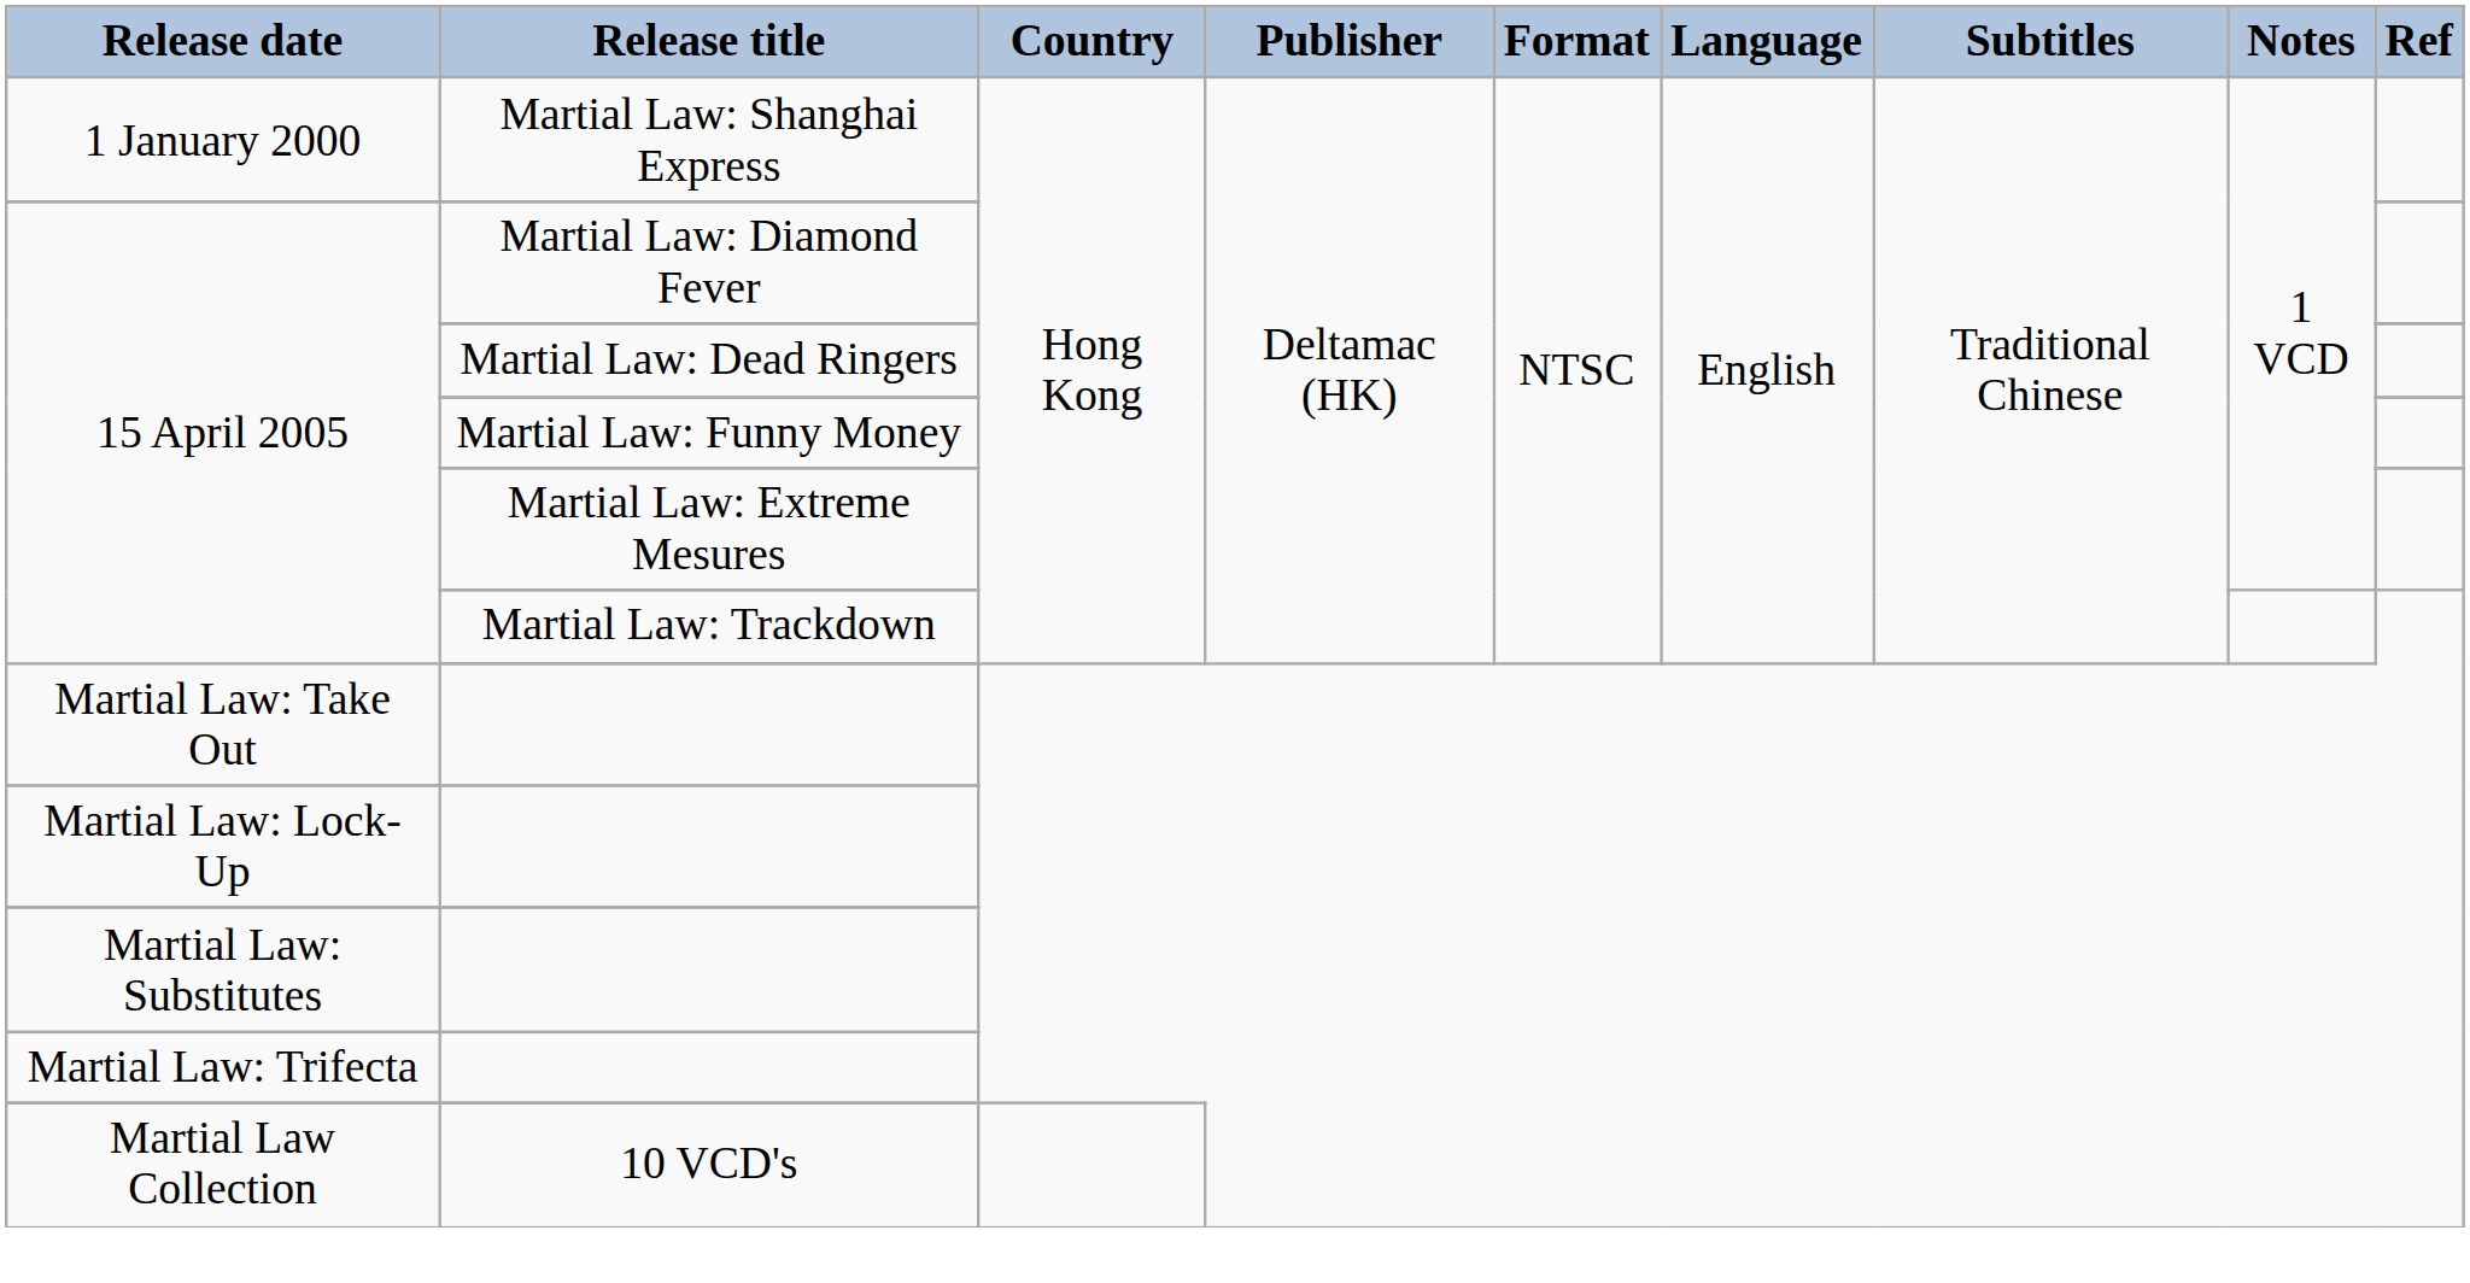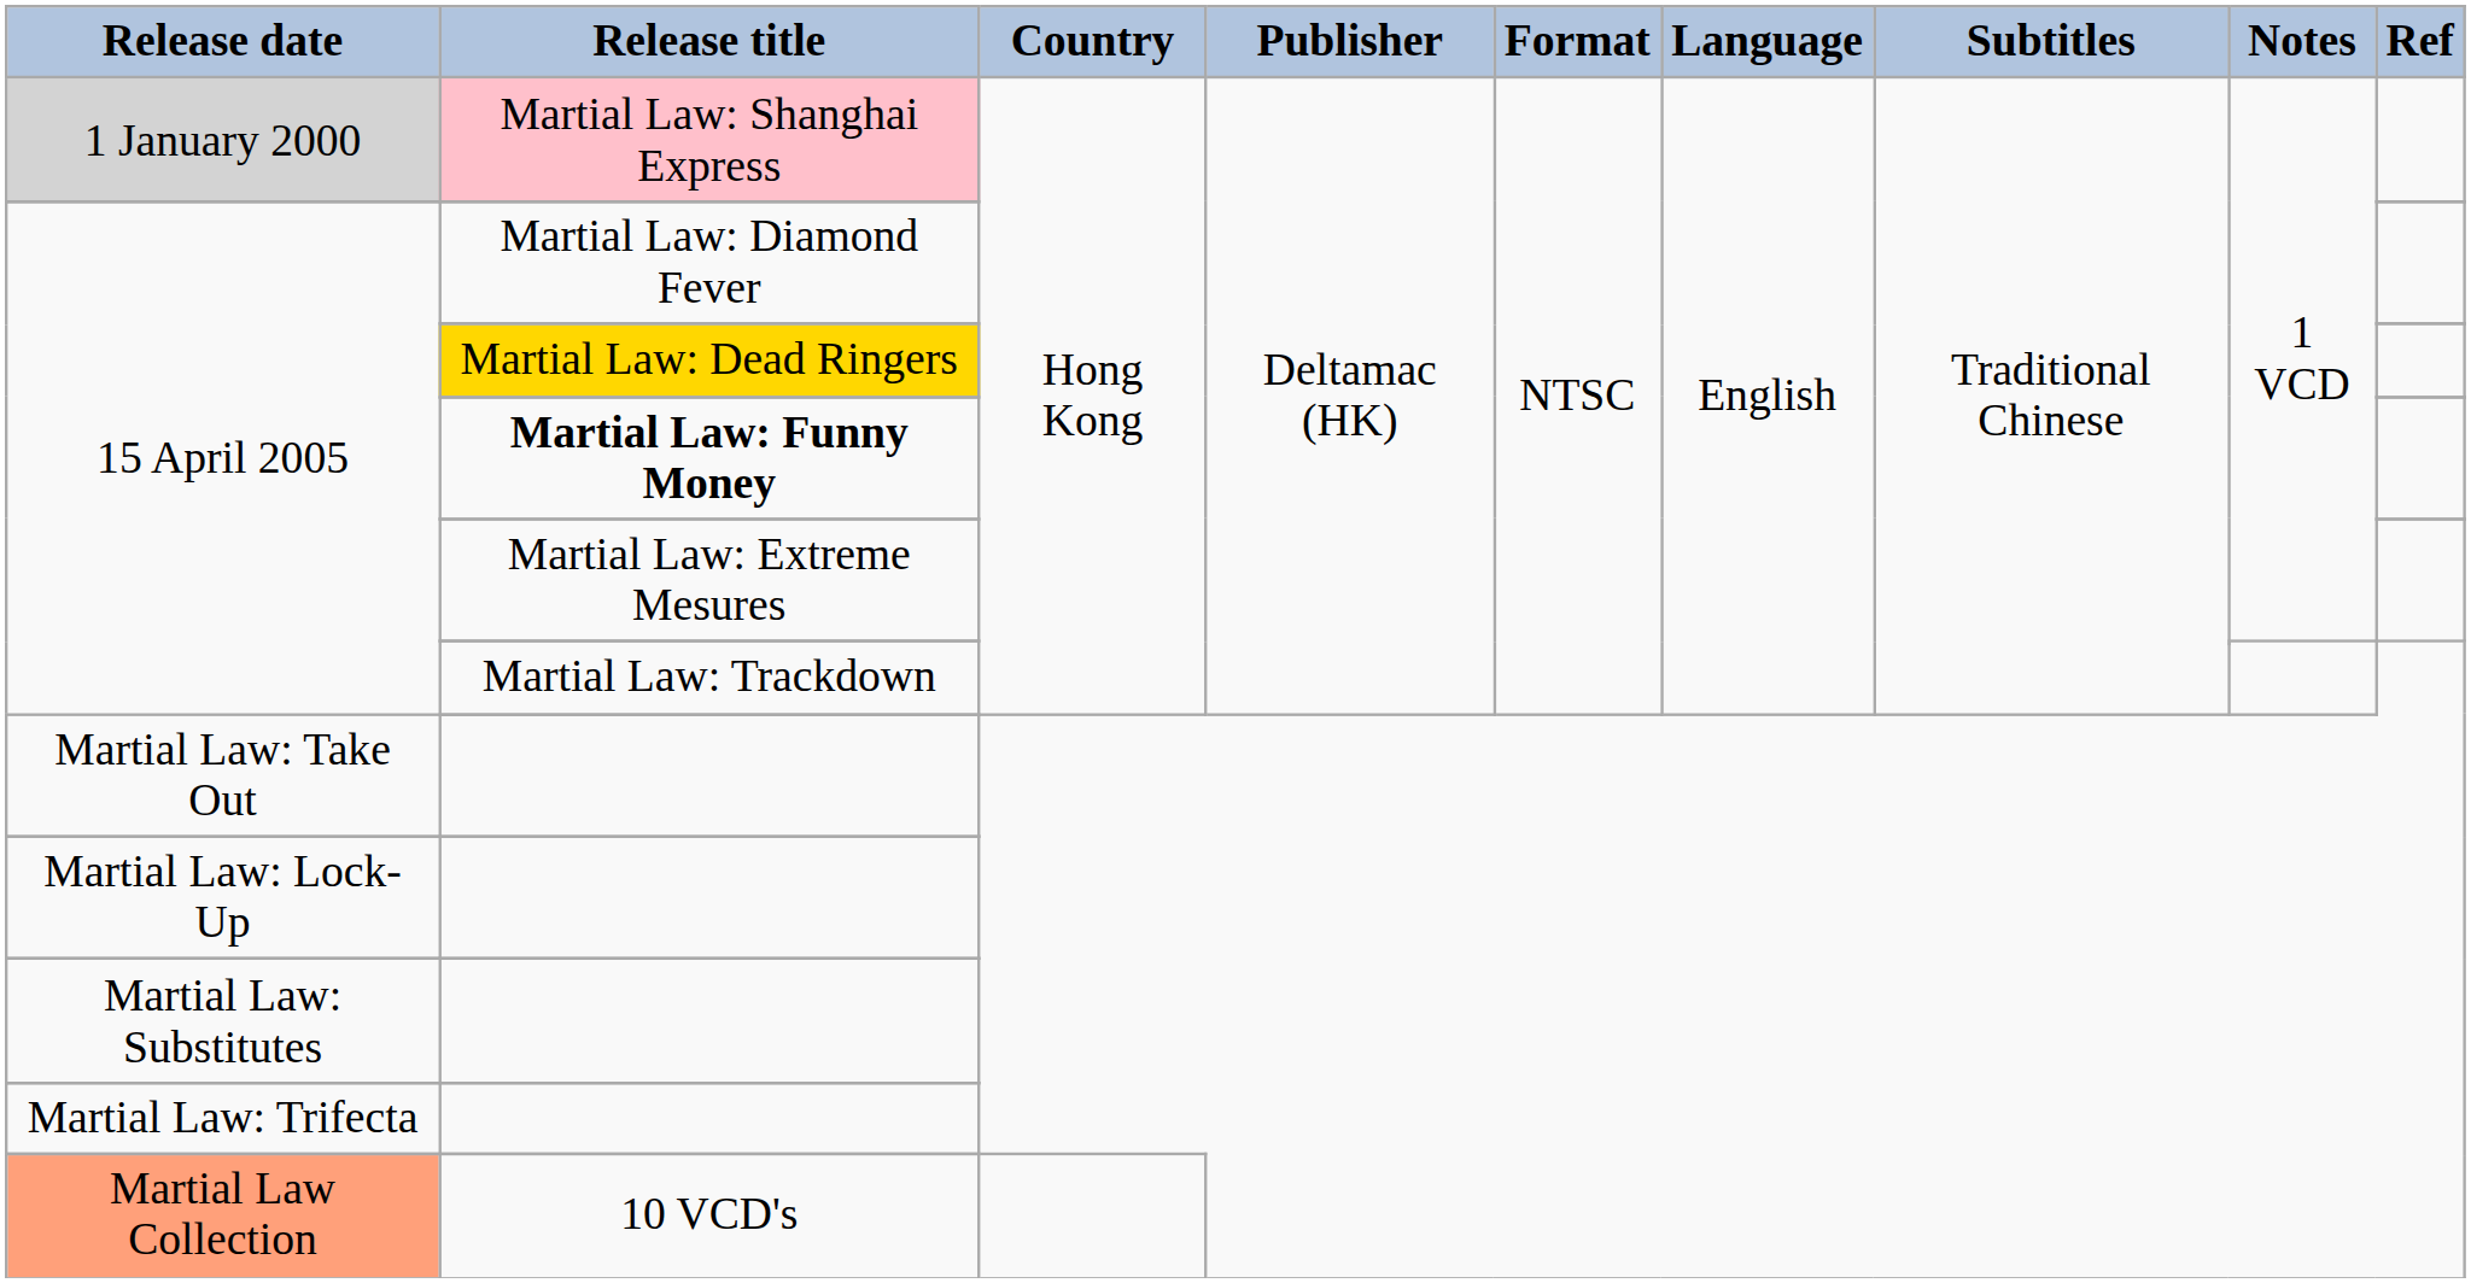Martial Law: Shanghai Express | Release date: no background -> lightgrey background
Martial Law: Shanghai Express | Release title: no background -> pink background
Martial Law: Dead Ringers | Release title: no background -> gold background
Martial Law: Funny Money | Release title: normal -> bold
10 VCD's | Release date: no background -> lightsalmon background
